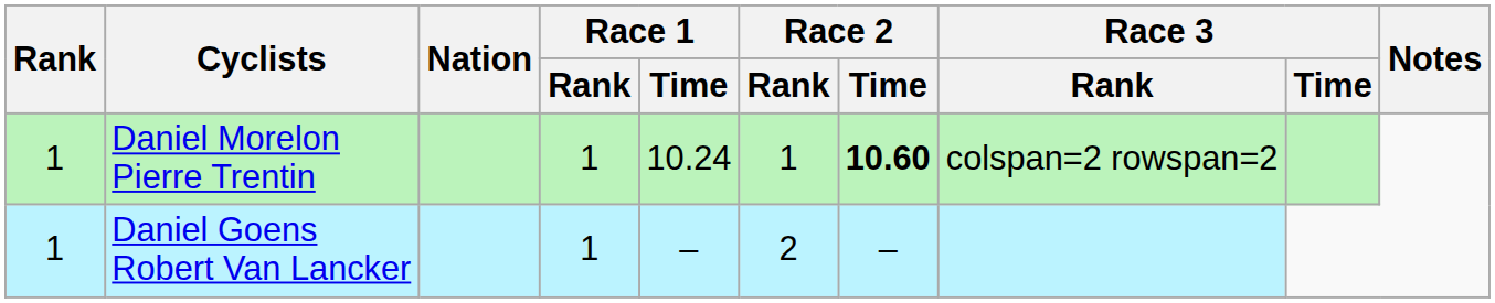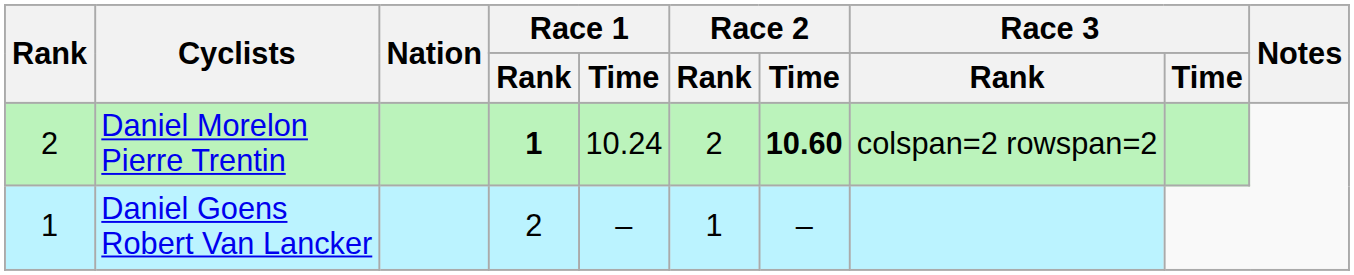Daniel Morelon Pierre Trentin | Rank: 1 -> 2
Daniel Morelon Pierre Trentin | Race 1 / Rank: normal -> bold
Daniel Morelon Pierre Trentin | Race 2 / Rank: 1 -> 2
Daniel Goens Robert Van Lancker | Race 1 / Rank: 1 -> 2
Daniel Goens Robert Van Lancker | Race 2 / Rank: 2 -> 1
